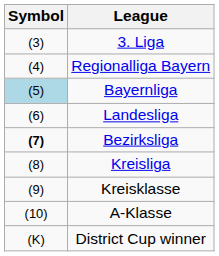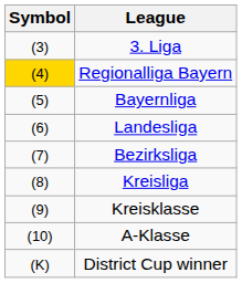Regionalliga Bayern | Symbol: no background -> gold background
Bayernliga | Symbol: lightblue background -> no background
Bezirksliga | Symbol: bold -> normal
